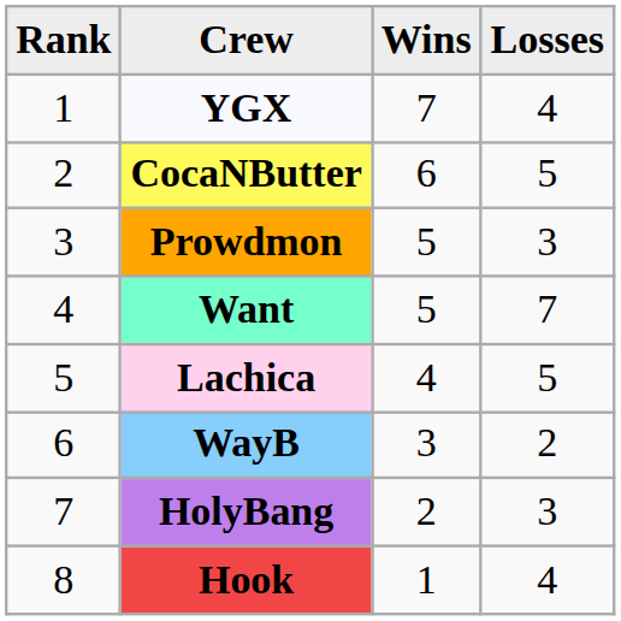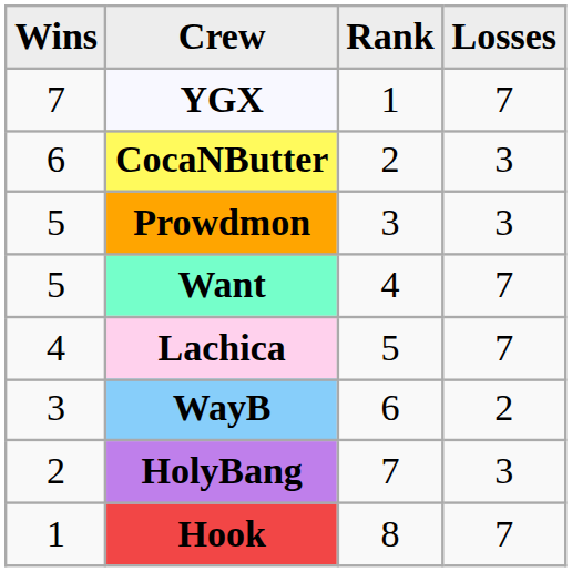columns swapped: Rank <-> Wins
YGX | Losses: 4 -> 7
CocaNButter | Losses: 5 -> 3
Lachica | Losses: 5 -> 7
Hook | Losses: 4 -> 7
